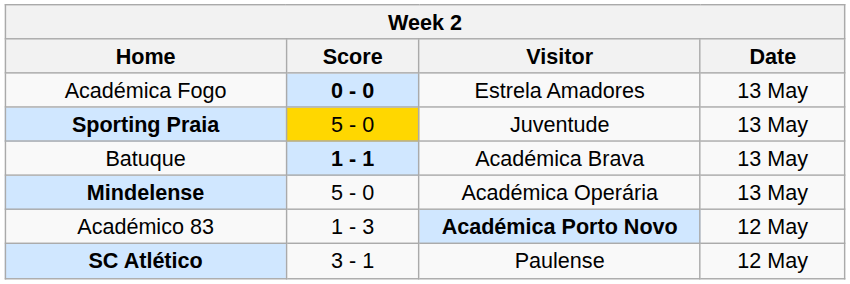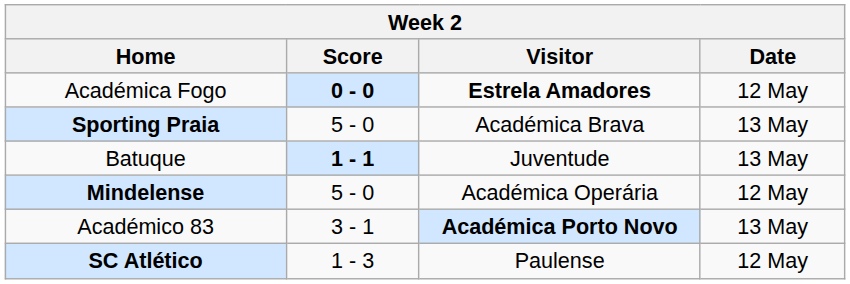Académica Fogo | Visitor: normal -> bold
Académica Fogo | Date: 13 May -> 12 May
Sporting Praia | Score: gold background -> no background
Sporting Praia | Visitor: Juventude -> Académica Brava
Batuque | Visitor: Académica Brava -> Juventude
Mindelense | Date: 13 May -> 12 May
Académico 83 | Score: 1 - 3 -> 3 - 1
Académico 83 | Date: 12 May -> 13 May
SC Atlético | Score: 3 - 1 -> 1 - 3
